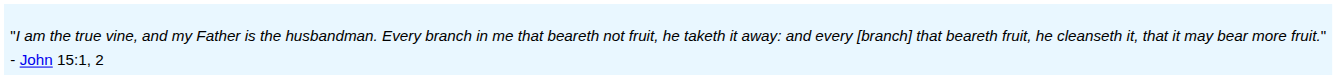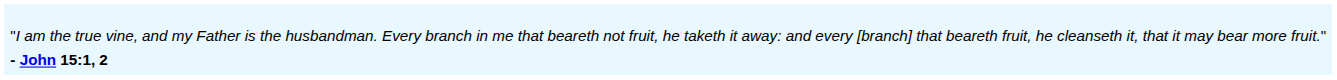row 2 | column 1: normal -> bold
